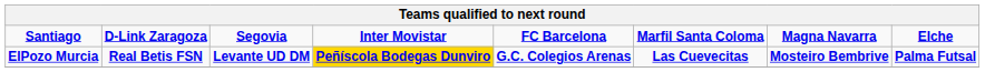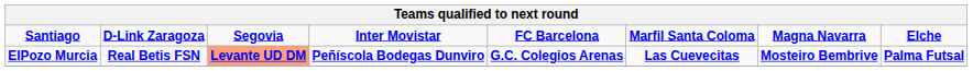ElPozo Murcia | Segovia: no background -> lightsalmon background
ElPozo Murcia | Inter Movistar: gold background -> no background
